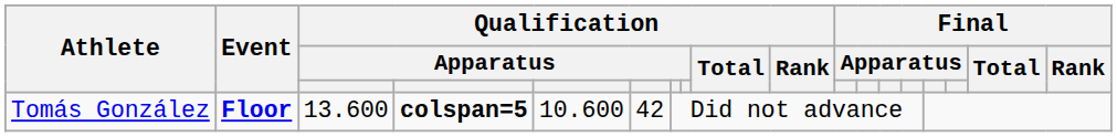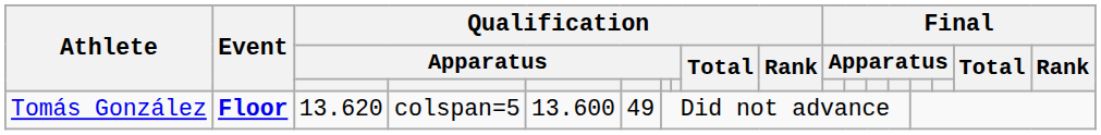Tomás González | column 3: 13.600 -> 13.620
Tomás González | column 4: bold -> normal
Tomás González | column 5: 10.600 -> 13.600
Tomás González | column 6: 42 -> 49
